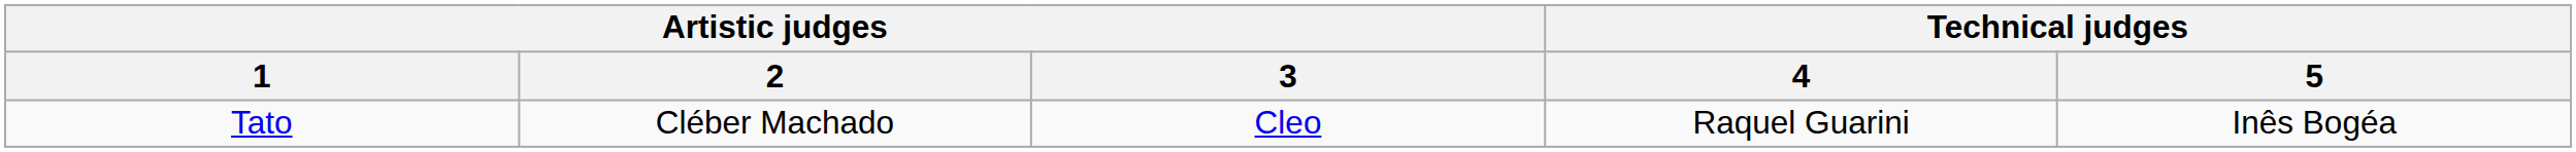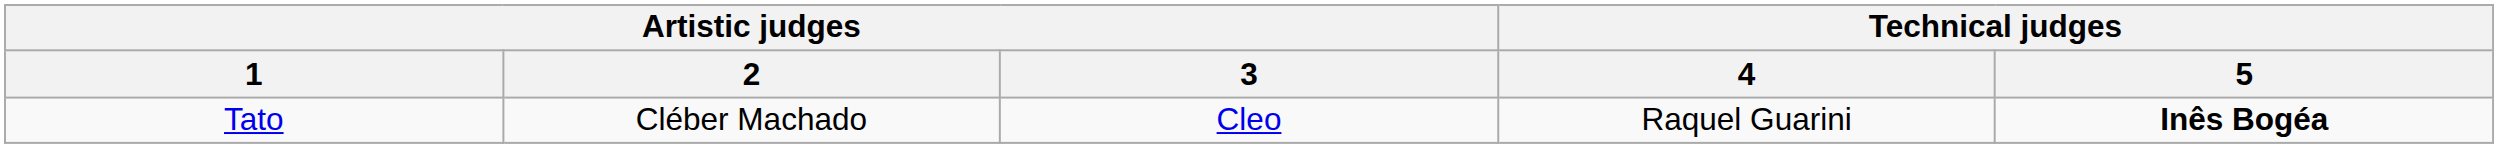Tato | Technical judges / 5: normal -> bold
